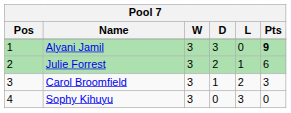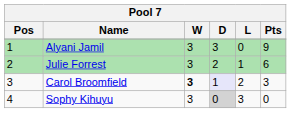Alyani Jamil | Pts: bold -> normal
Carol Broomfield | W: normal -> bold
Carol Broomfield | D: no background -> lavender background
Sophy Kihuyu | D: no background -> lightgrey background
